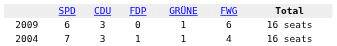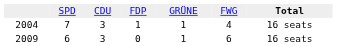rows swapped: 2009 <-> 2004
